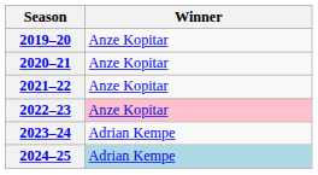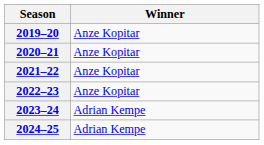2022–23 | Winner: pink background -> no background
2024–25 | Winner: lightblue background -> no background
